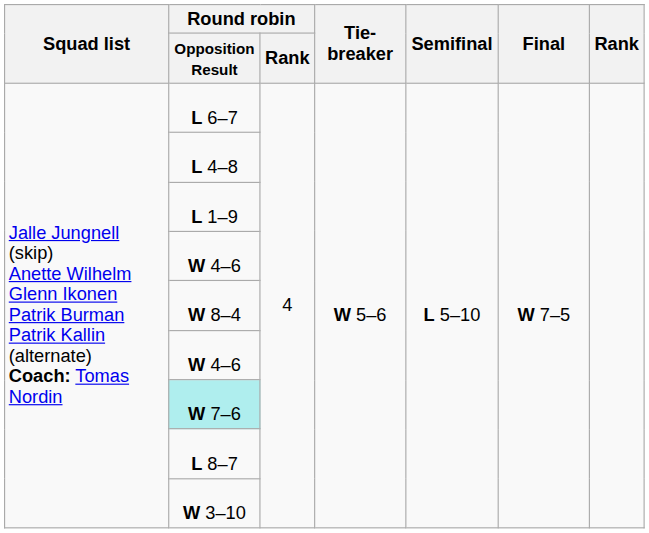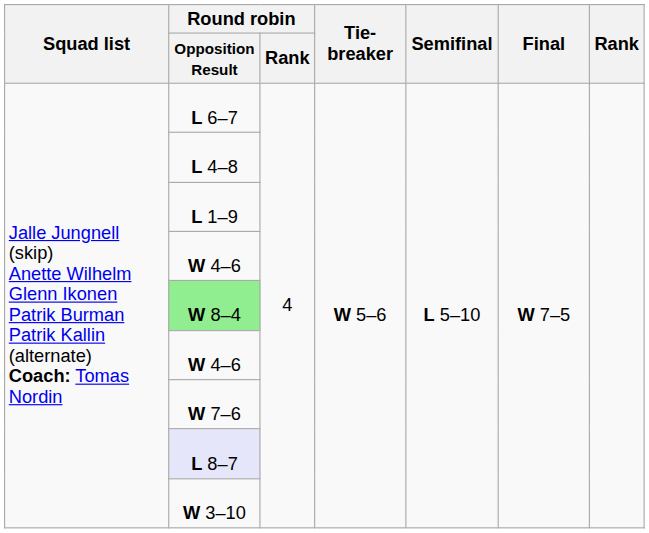W 8–4 | Round robin / Opposition Result: no background -> lightgreen background
W 7–6 | Round robin / Opposition Result: paleturquoise background -> no background
L 8–7 | Round robin / Opposition Result: no background -> lavender background
